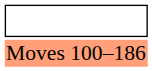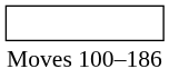row 1 | column 1: lightsalmon background -> no background
